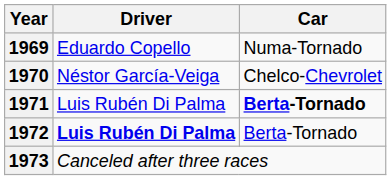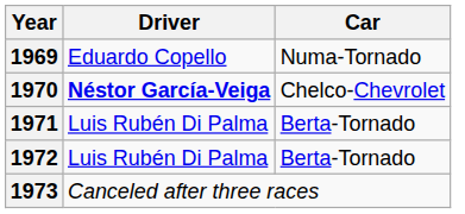1970 | Driver: normal -> bold
1971 | Car: bold -> normal
1972 | Driver: bold -> normal
